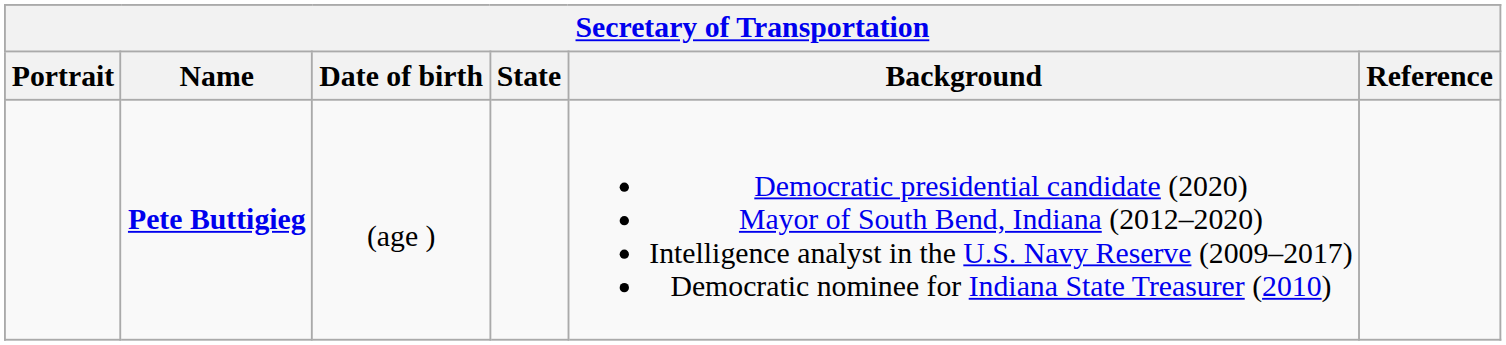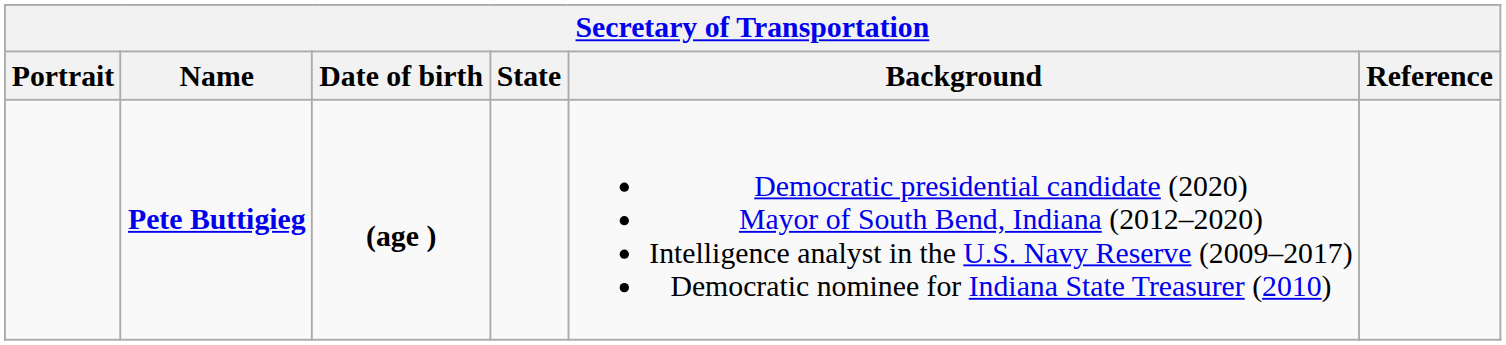Pete Buttigieg | Date of birth: normal -> bold
